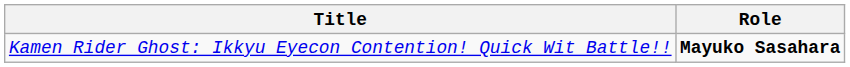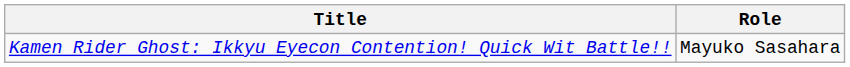row 2 | Role: bold -> normal
